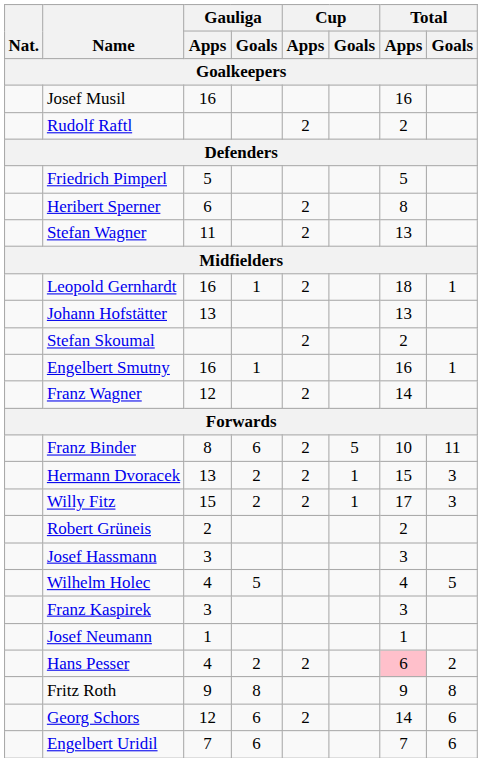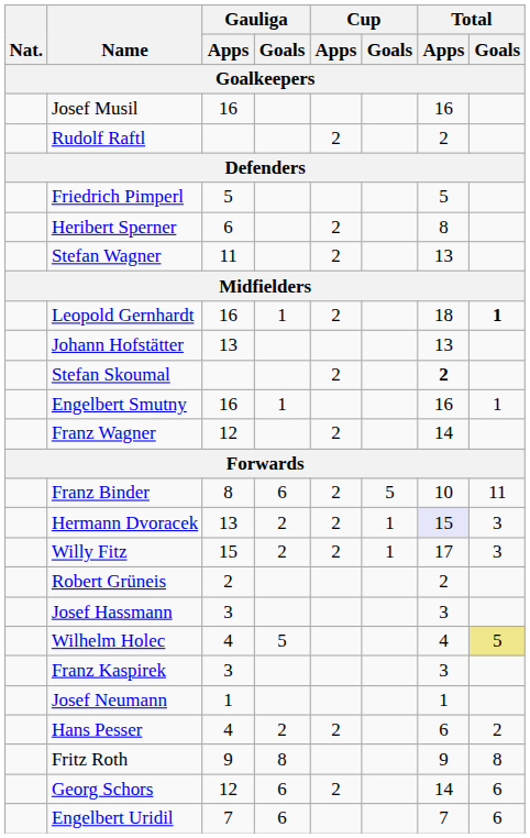Leopold Gernhardt | Total / Goals: normal -> bold
Stefan Skoumal | Total / Apps: normal -> bold
Hermann Dvoracek | Total / Apps: no background -> lavender background
Wilhelm Holec | Total / Goals: no background -> khaki background
Hans Pesser | Total / Apps: pink background -> no background
